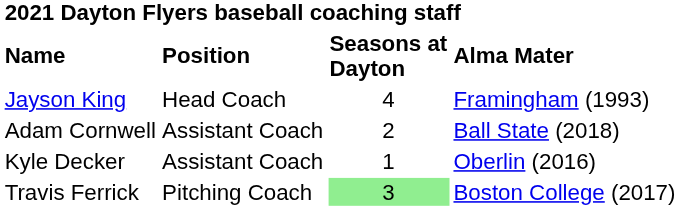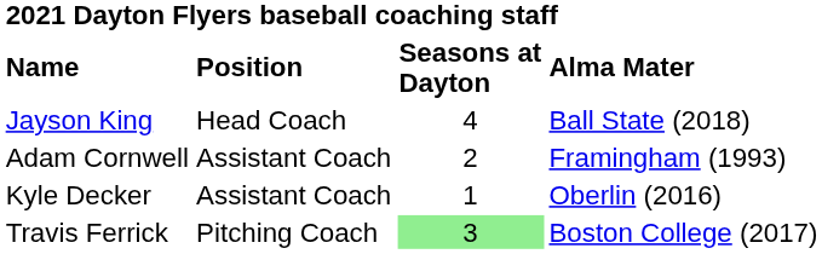Jayson King | Alma Mater: Framingham (1993) -> Ball State (2018)
Adam Cornwell | Alma Mater: Ball State (2018) -> Framingham (1993)
